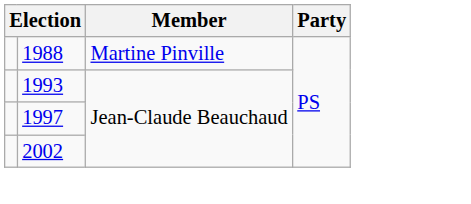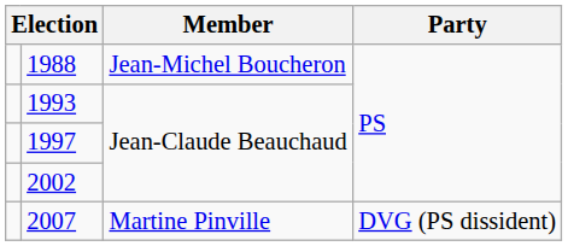1988 | Member: Martine Pinville -> Jean-Michel Boucheron
+ row: 2007 | Martine Pinville | DVG (PS dissident)
